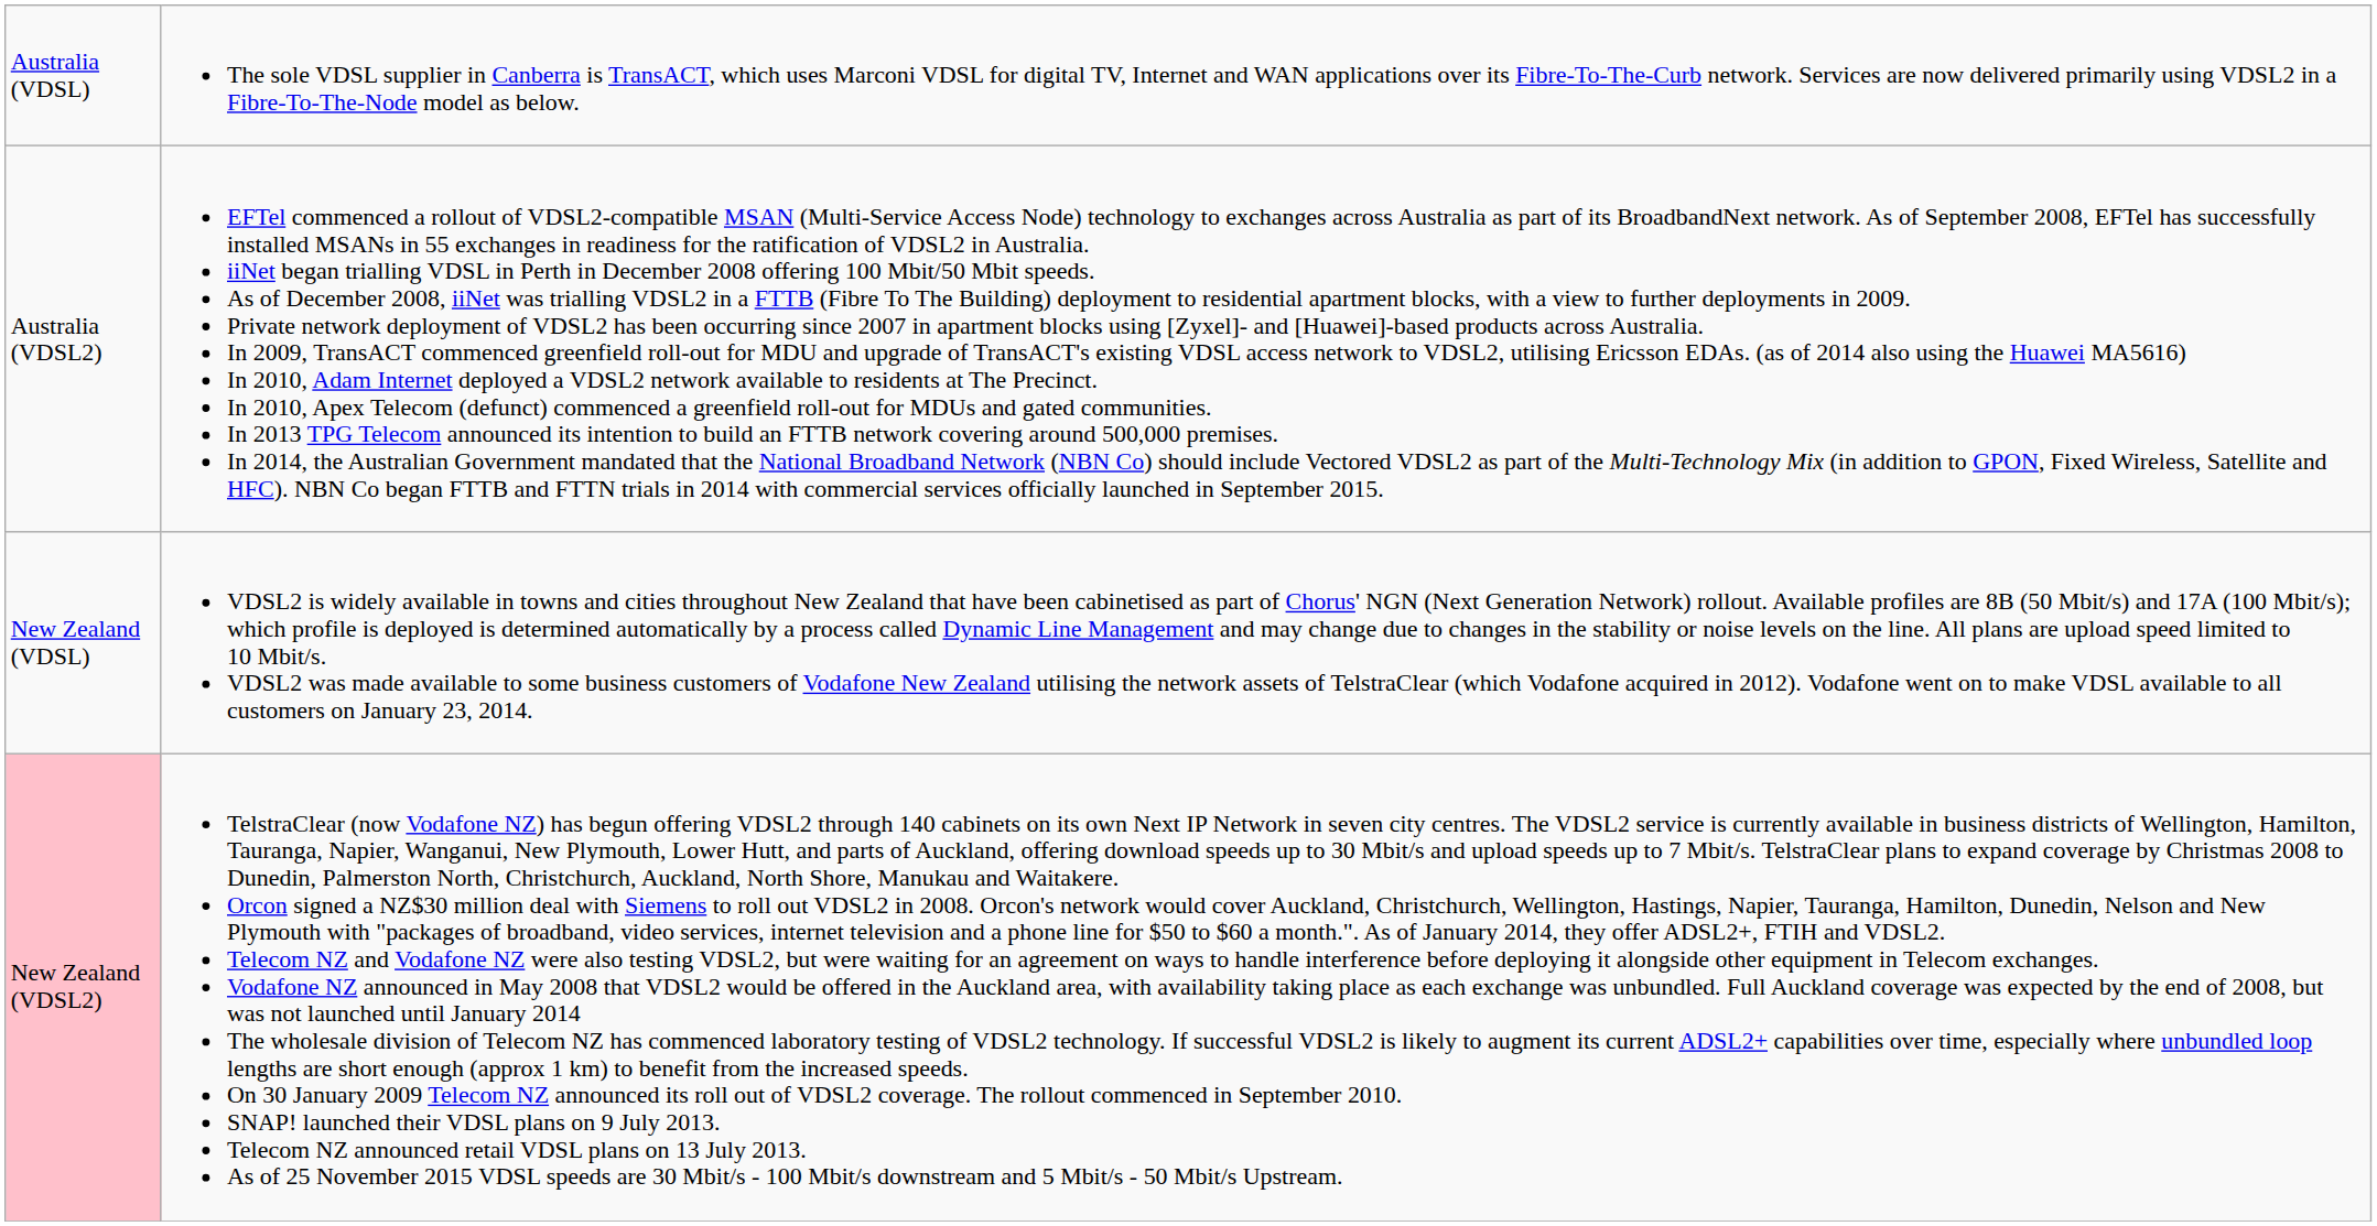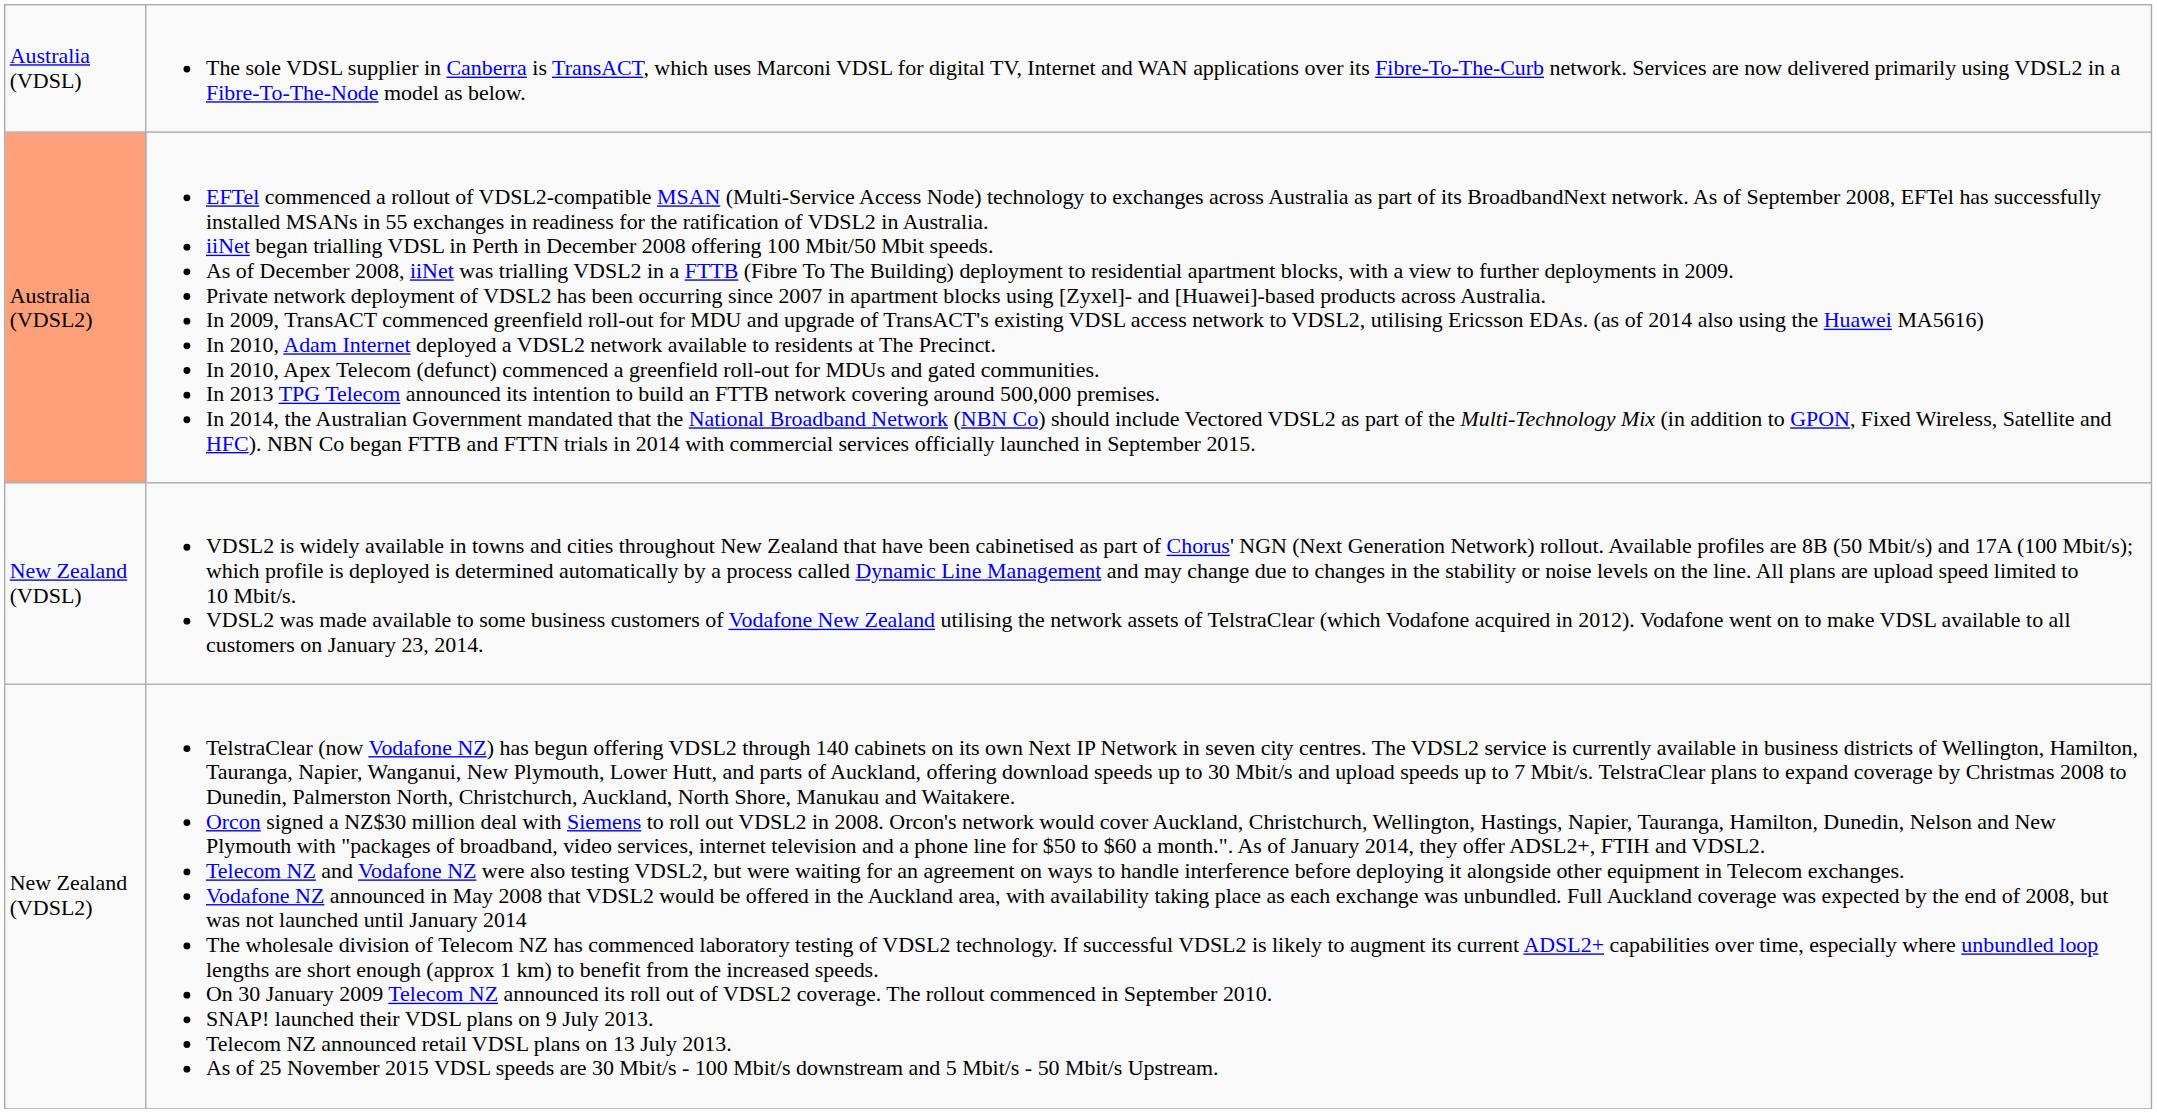Australia (VDSL2) | column 1: no background -> lightsalmon background
New Zealand (VDSL2) | column 1: pink background -> no background
